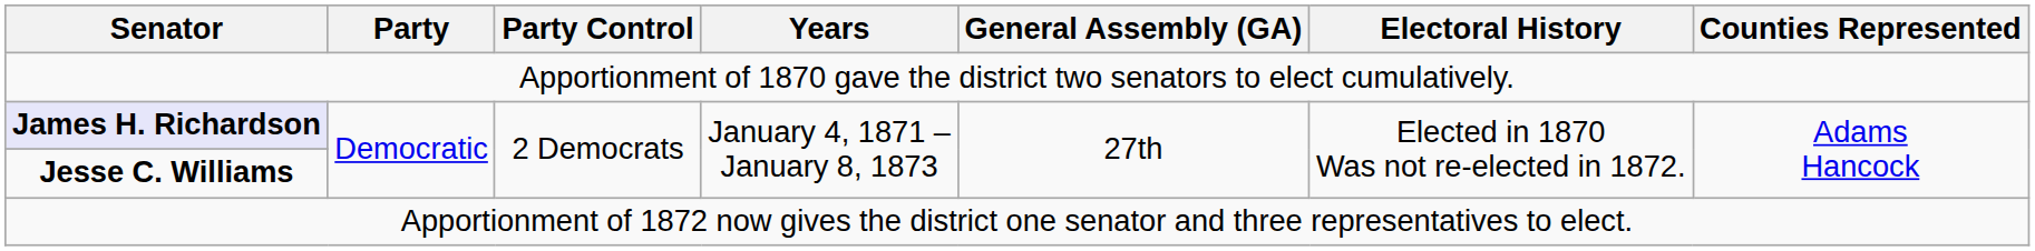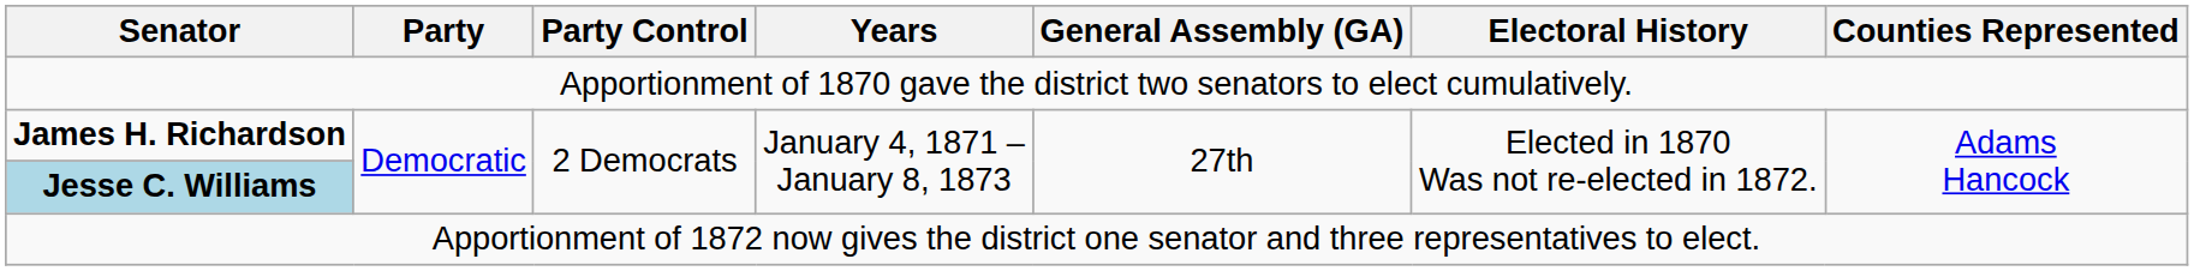James H. Richardson | Senator: lavender background -> no background
Jesse C. Williams | Senator: no background -> lightblue background
